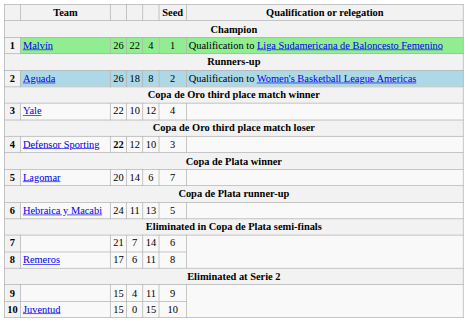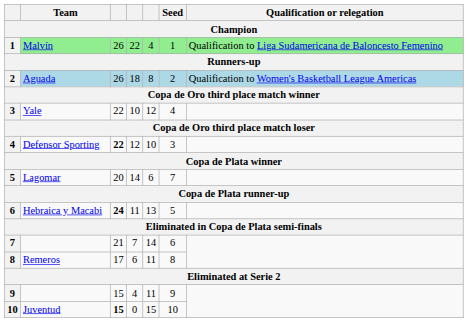Hebraica y Macabi | column 3: normal -> bold
Juventud | column 3: normal -> bold
